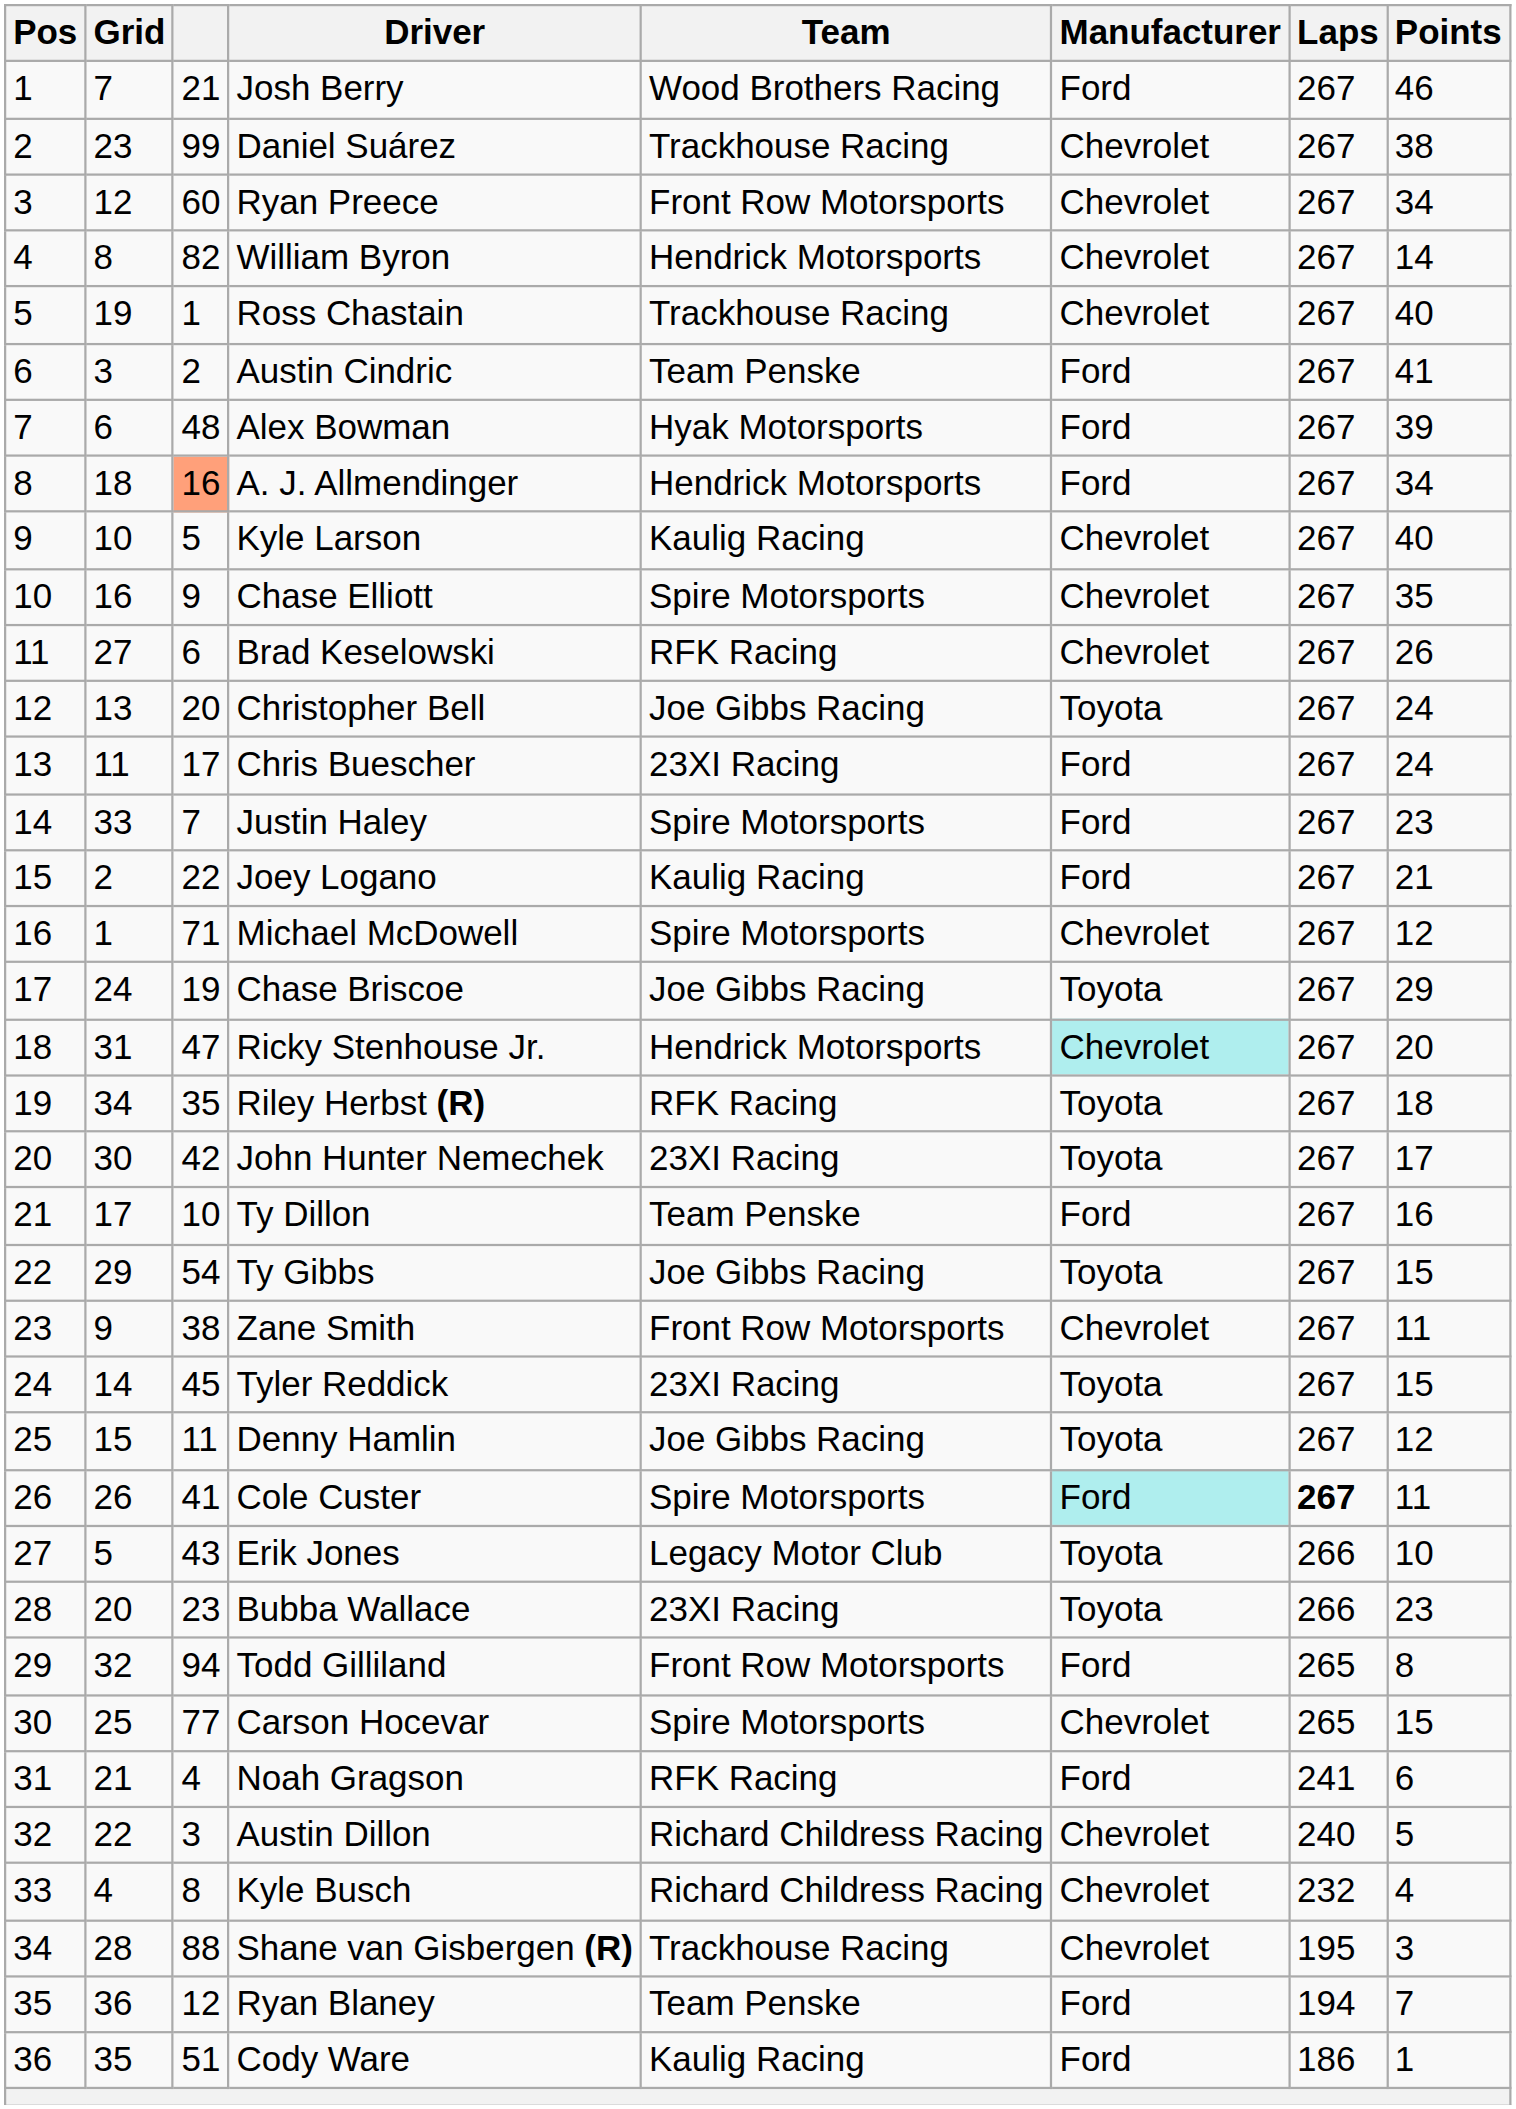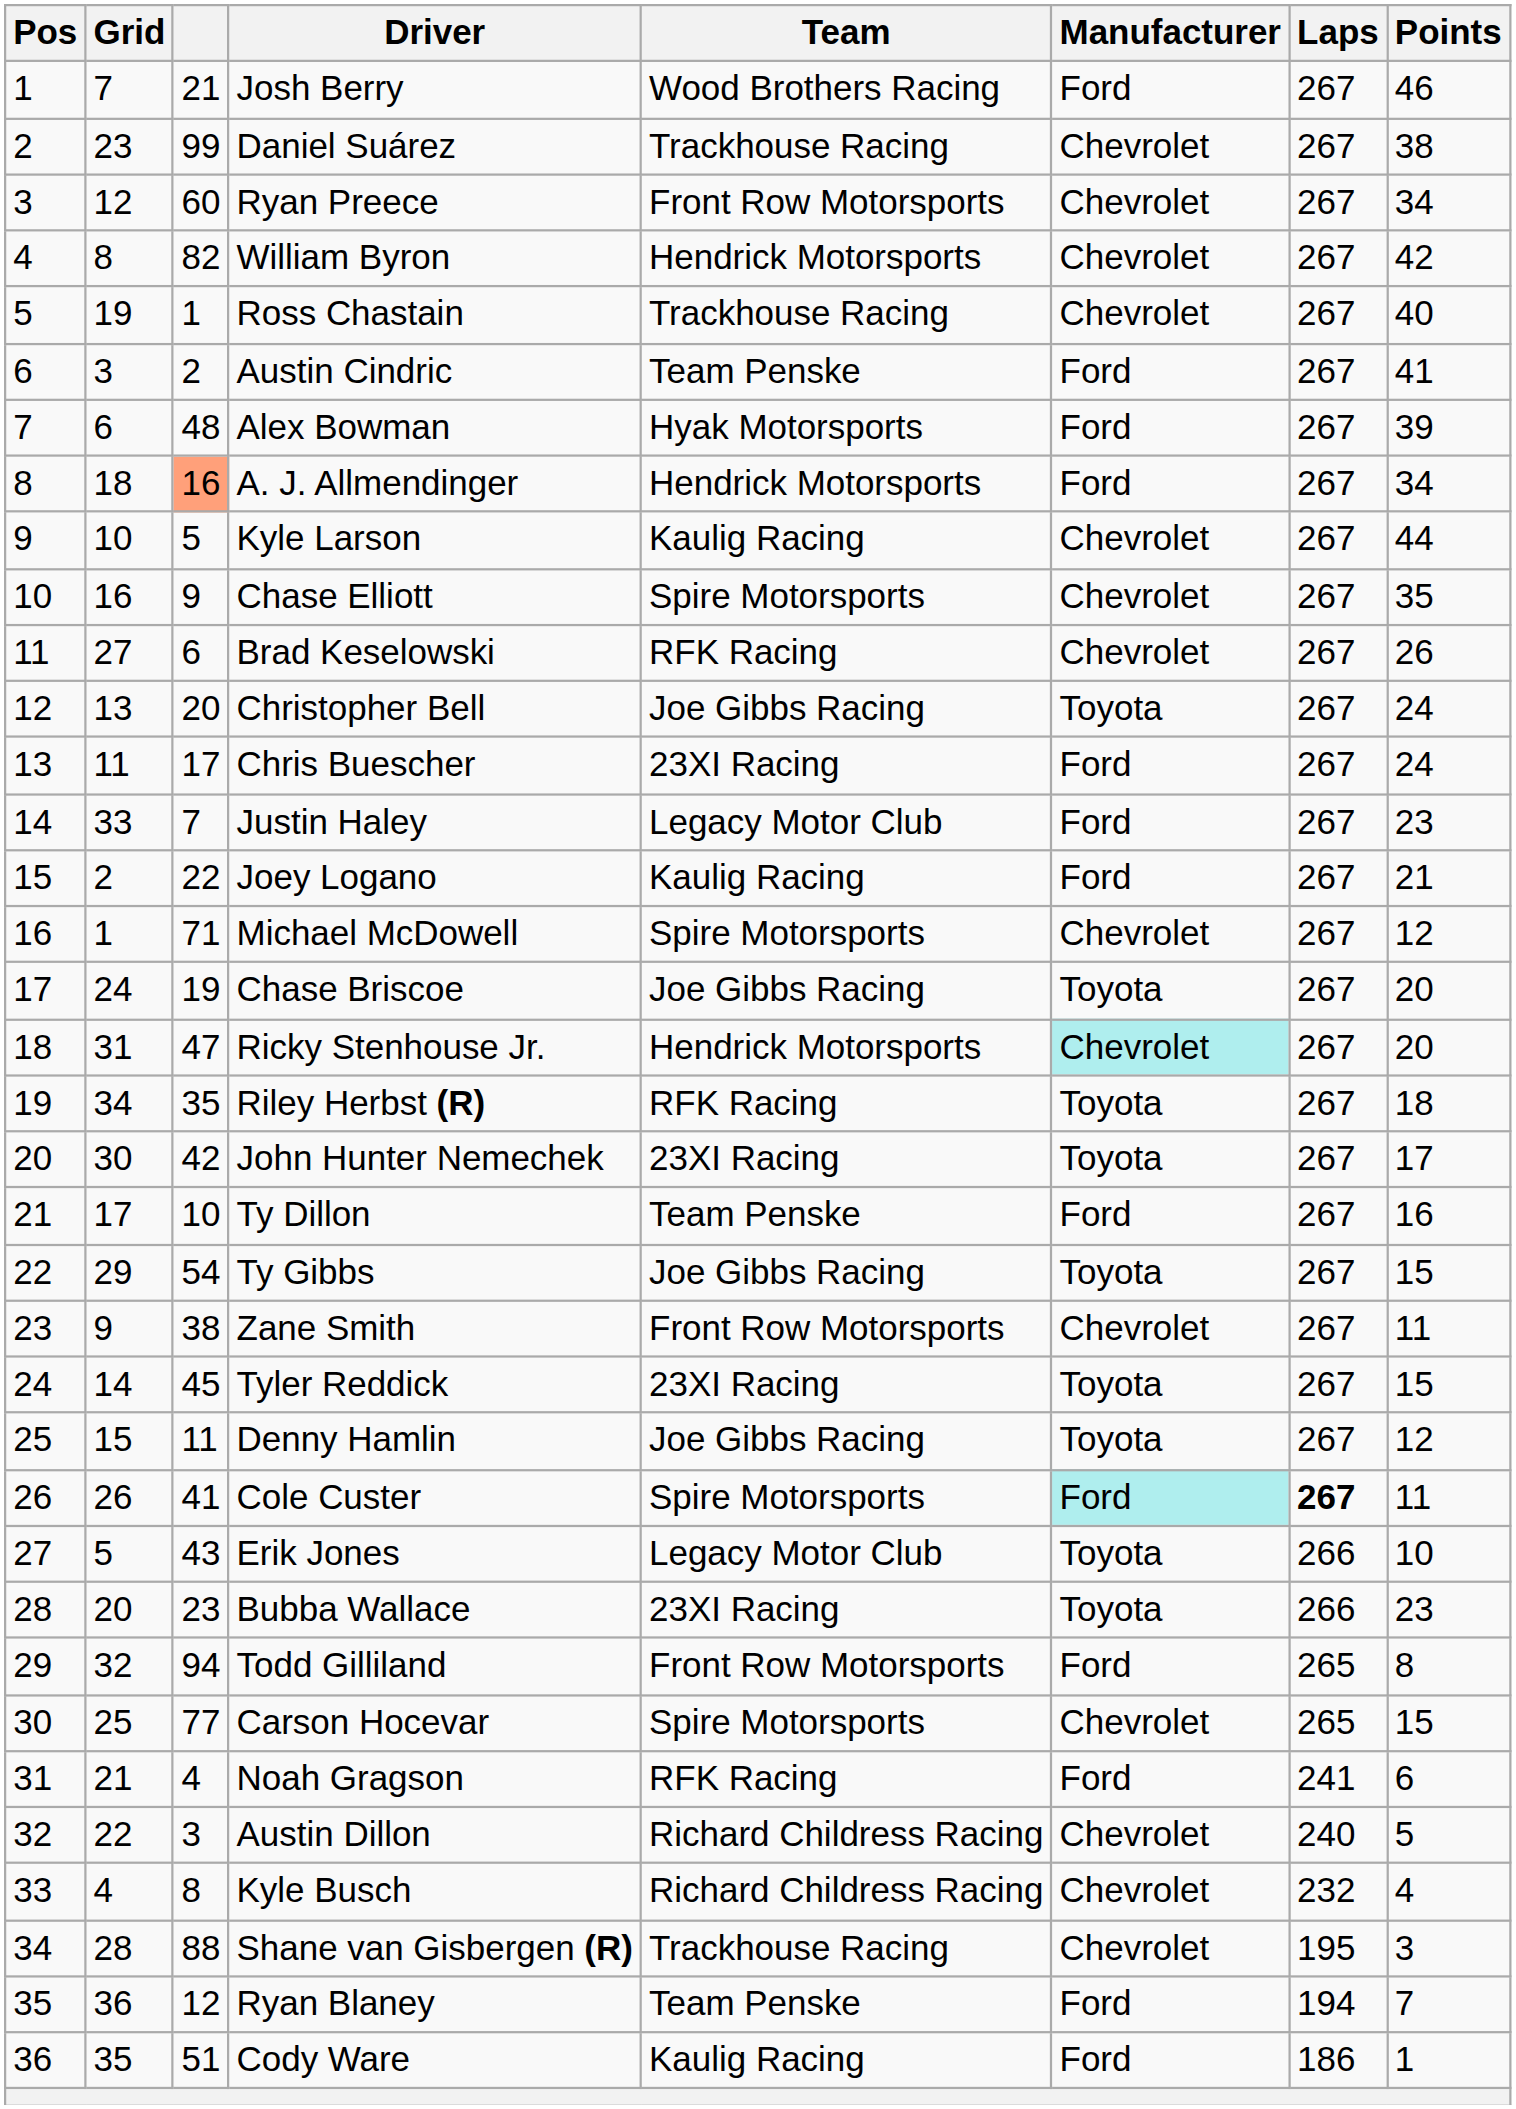William Byron | Points: 14 -> 42
Kyle Larson | Points: 40 -> 44
Justin Haley | Team: Spire Motorsports -> Legacy Motor Club
Chase Briscoe | Points: 29 -> 20
